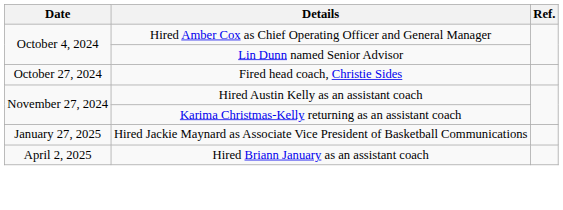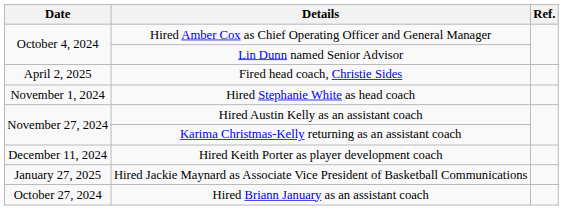Fired head coach, Christie Sides | Date: October 27, 2024 -> April 2, 2025
+ row: November 1, 2024 | Hired Stephanie White as head coach
+ row: December 11, 2024 | Hired Keith Porter as player development coach
Hired Briann January as an assistant coach | Date: April 2, 2025 -> October 27, 2024
